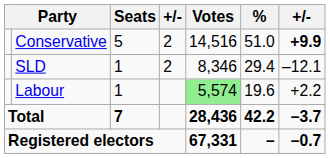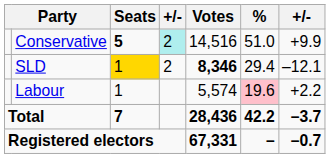Conservative | Seats: normal -> bold
Conservative | column 4: no background -> paleturquoise background
Conservative | column 7: bold -> normal
SLD | Seats: no background -> gold background
SLD | Votes: normal -> bold
Labour | Votes: lightgreen background -> no background
Labour | %: no background -> pink background
